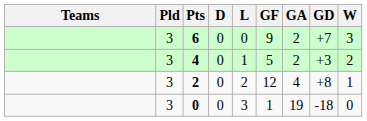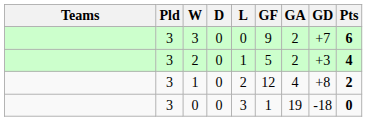columns swapped: W <-> Pts
